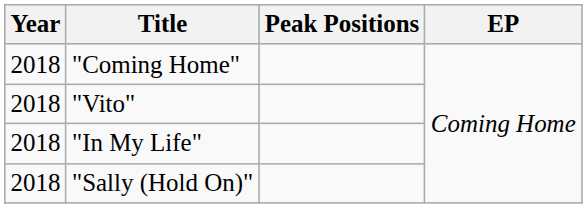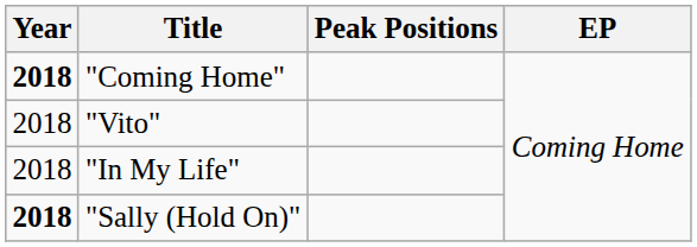"Coming Home" | Year: normal -> bold
"Sally (Hold On)" | Year: normal -> bold
